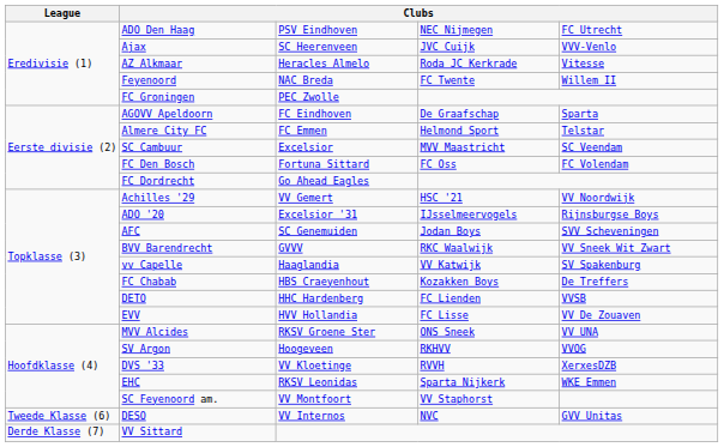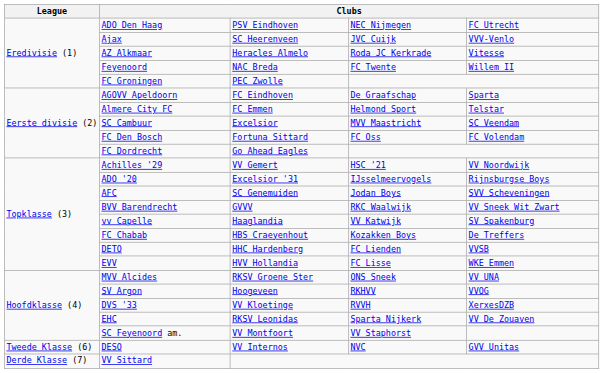EVV | column 5: VV De Zouaven -> WKE Emmen
EHC | column 5: WKE Emmen -> VV De Zouaven
